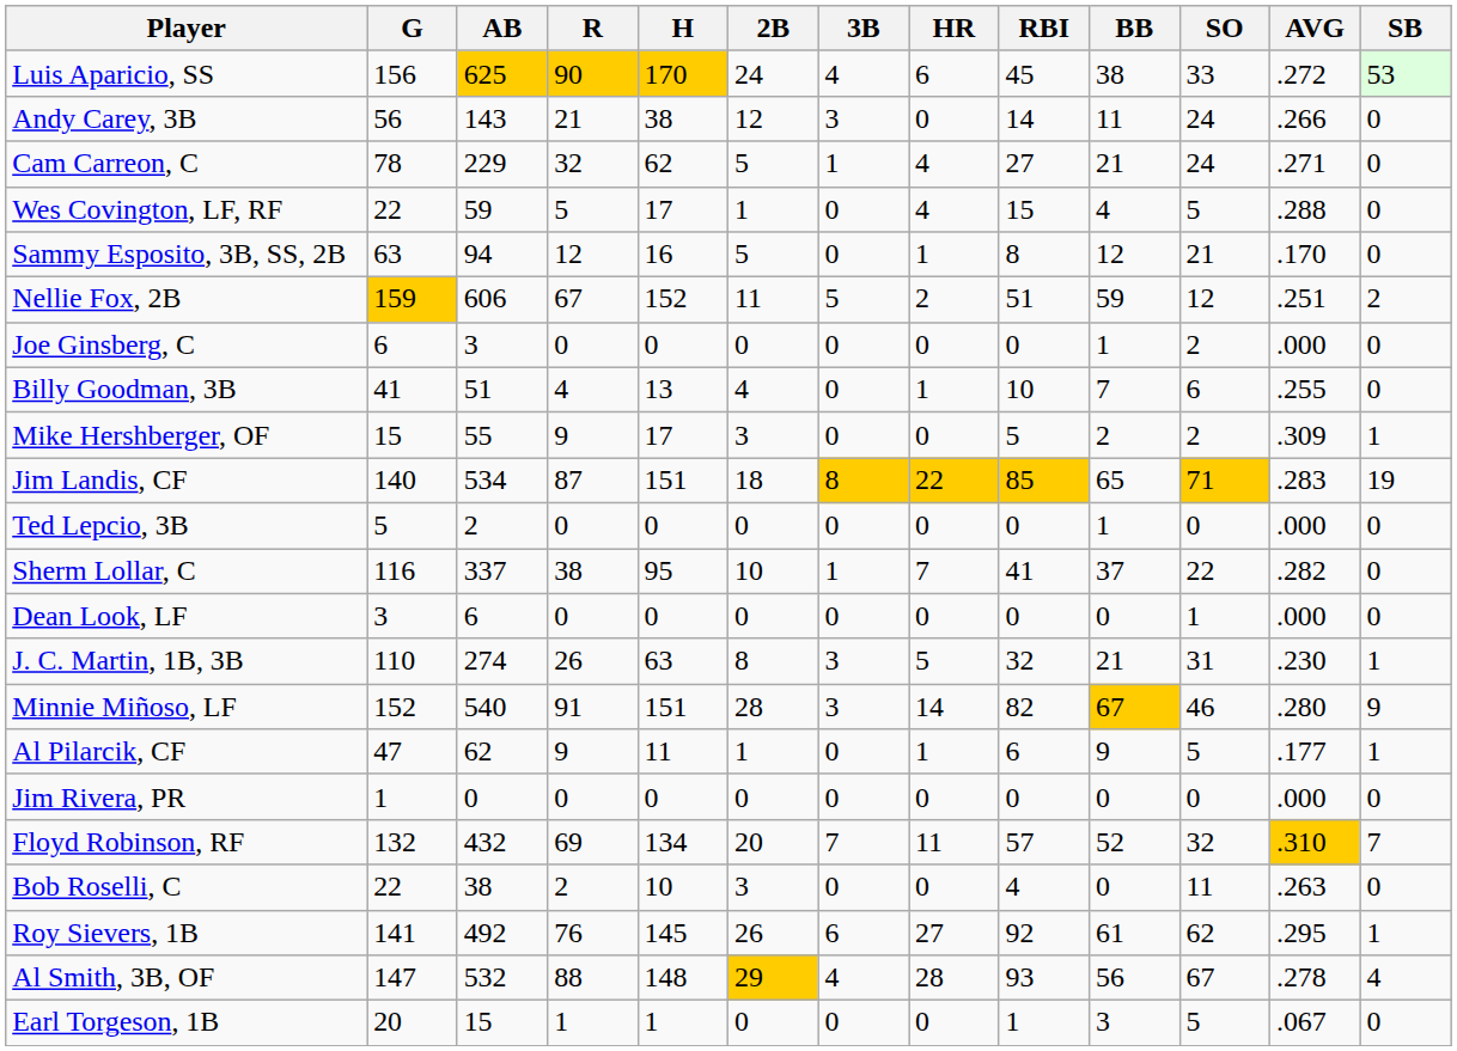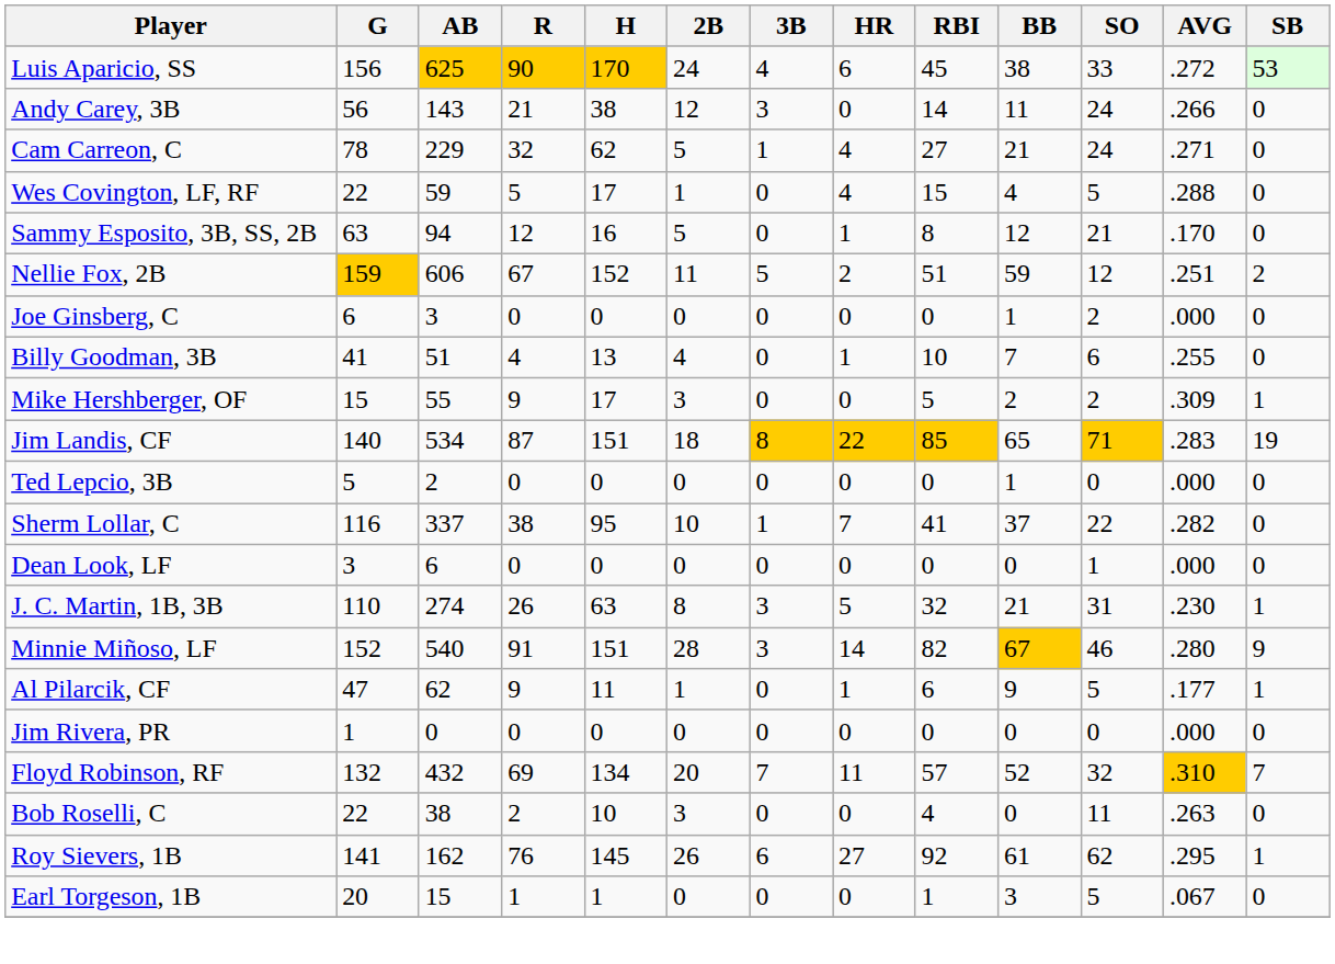Roy Sievers, 1B | AB: 492 -> 162
- row: Al Smith, 3B, OF | 147 | 532 | 88 | 148 | 29 | 4 | 28 | 93 | 56 | 67 | .278 | 4
